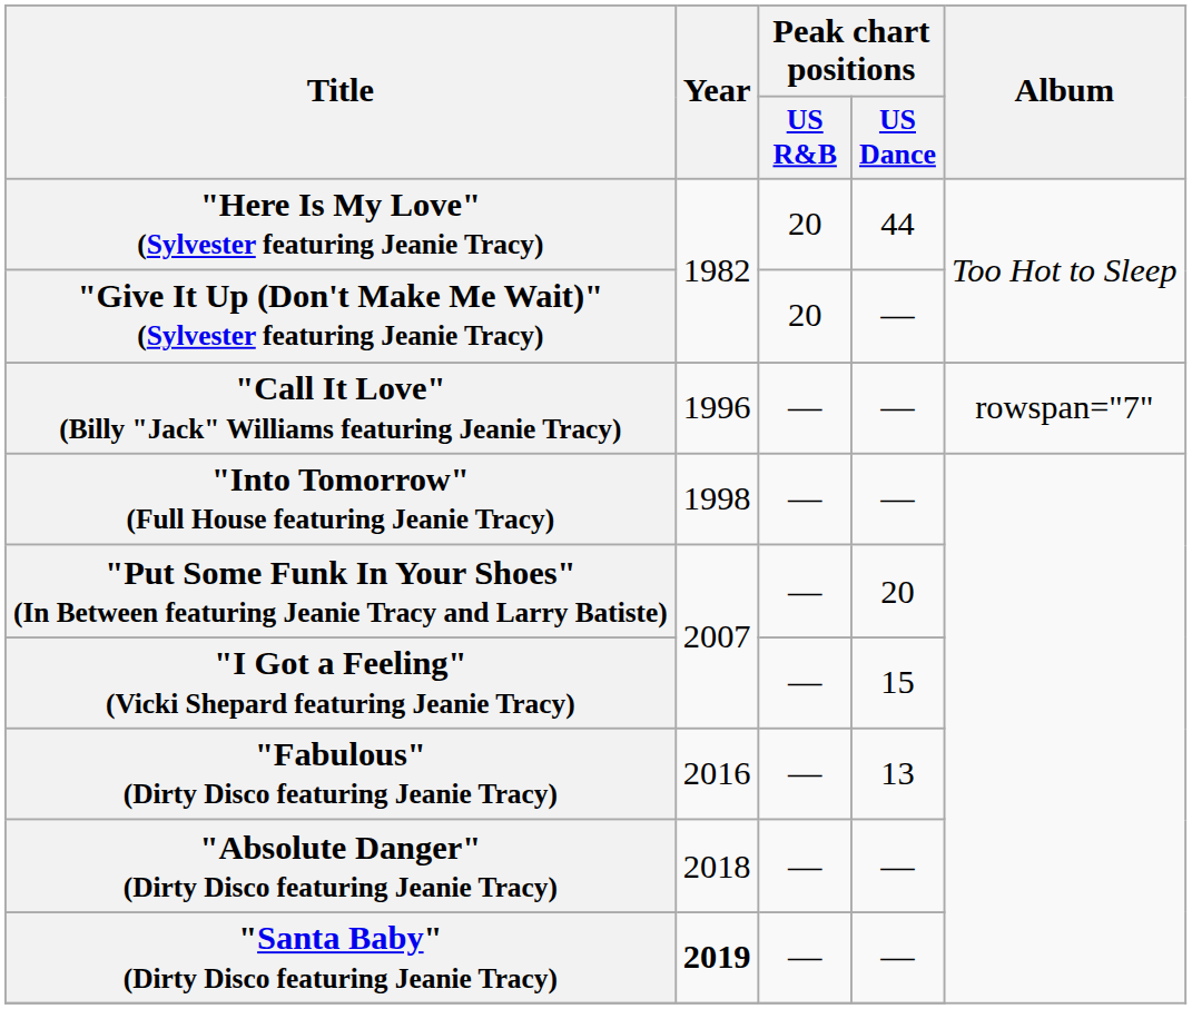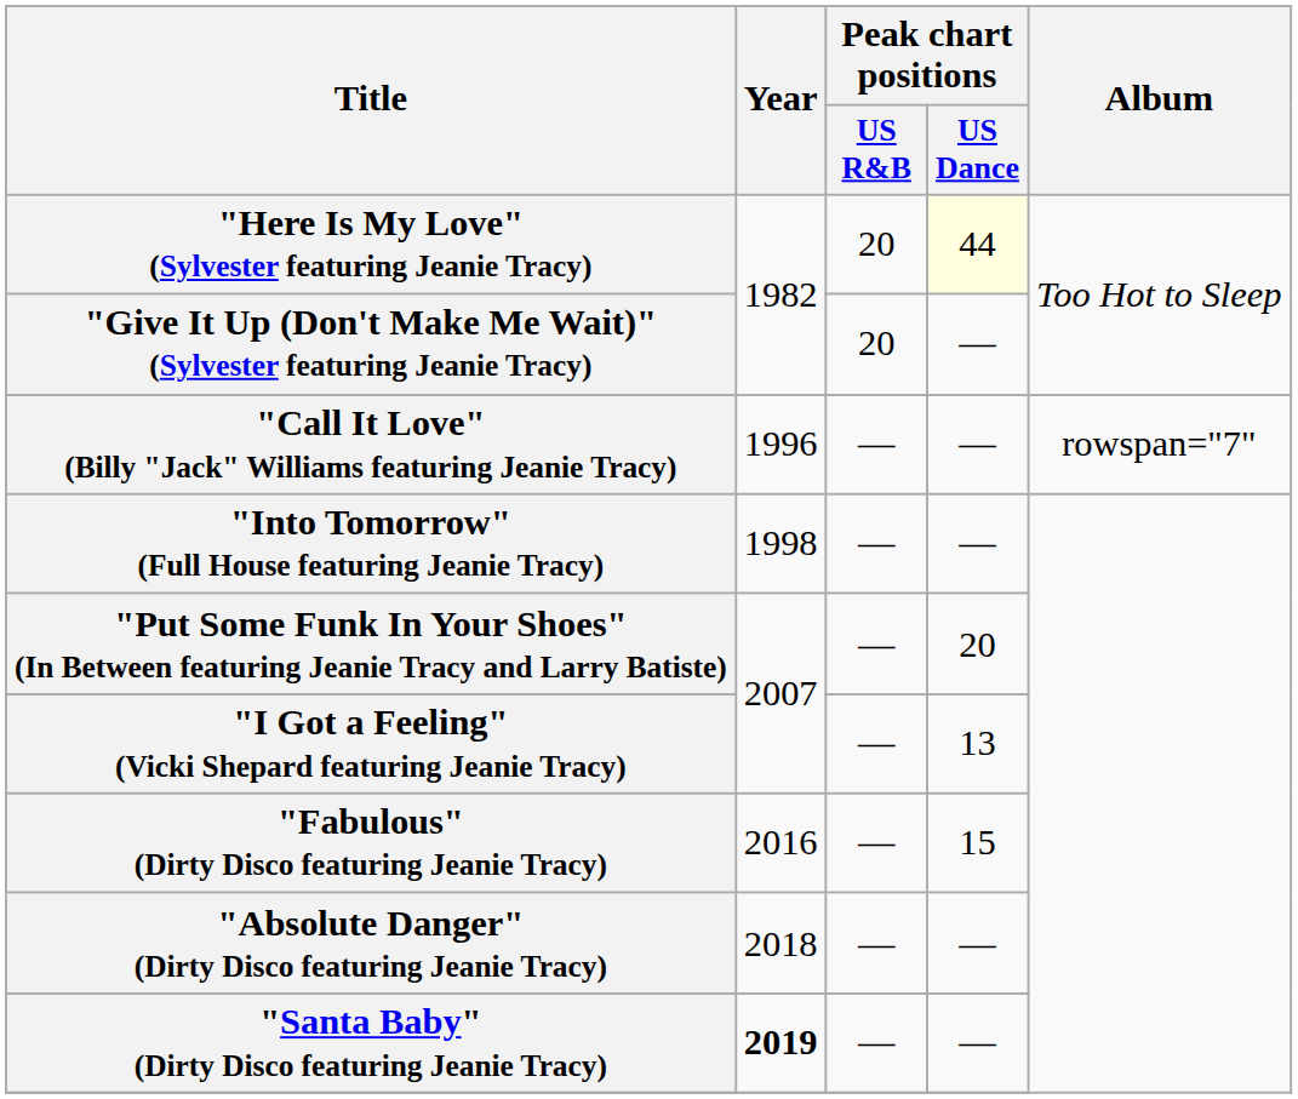"Here Is My Love" (Sylvester featuring Jeanie Tracy) | Peak chart positions / US Dance: no background -> lightyellow background
"I Got a Feeling" (Vicki Shepard featuring Jeanie Tracy) | Peak chart positions / US Dance: 15 -> 13
"Fabulous" (Dirty Disco featuring Jeanie Tracy) | Peak chart positions / US Dance: 13 -> 15
